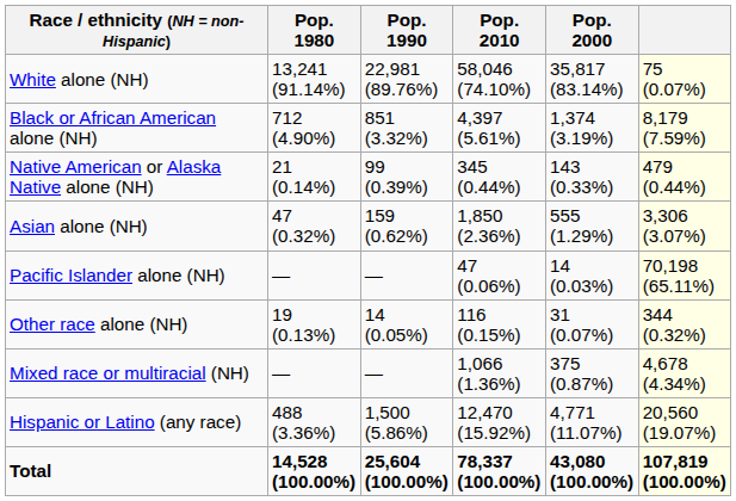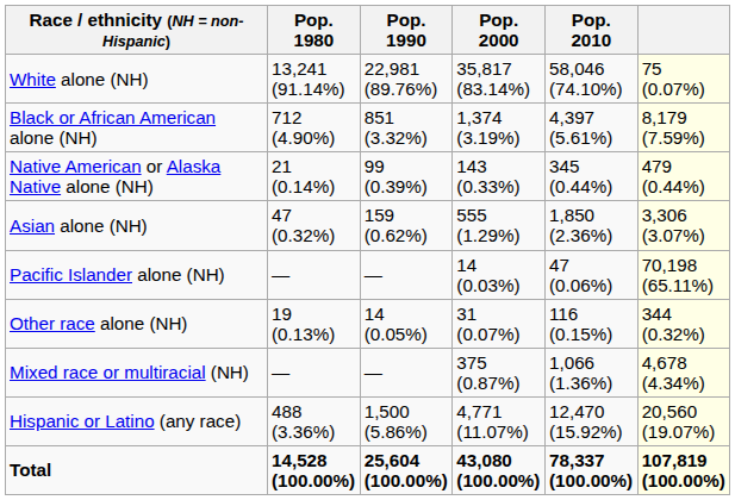columns swapped: Pop. 2000 <-> Pop. 2010
